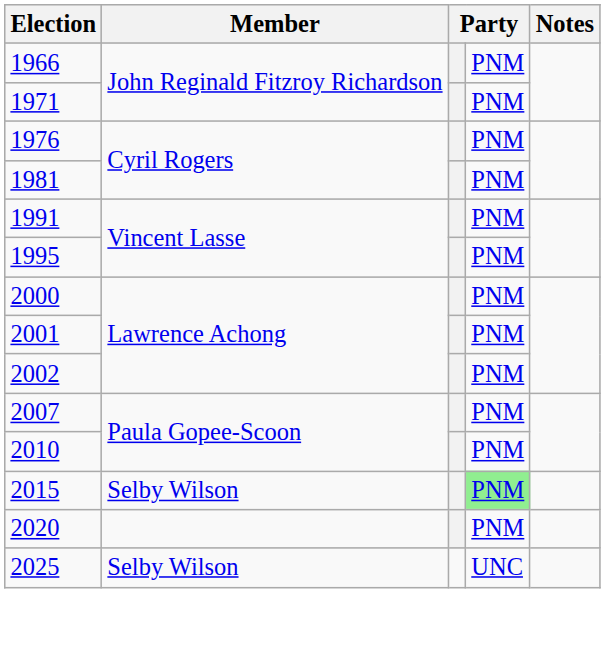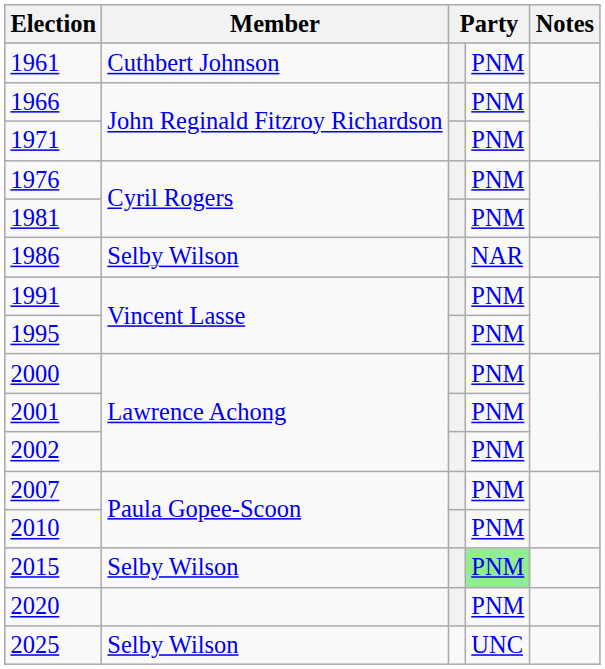+ row: 1961 | Cuthbert Johnson | PNM
+ row: 1986 | Selby Wilson | NAR
